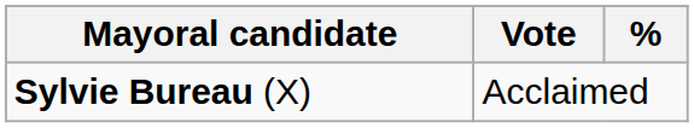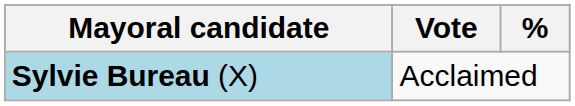Sylvie Bureau (X) | Mayoral candidate: no background -> lightblue background
